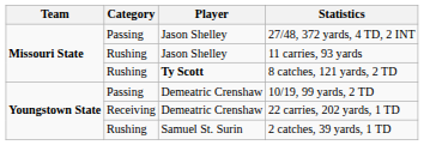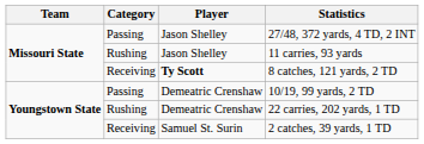8 catches, 121 yards, 2 TD | Category: Rushing -> Receiving
22 carries, 202 yards, 1 TD | Category: Receiving -> Rushing
2 catches, 39 yards, 1 TD | Category: Rushing -> Receiving
